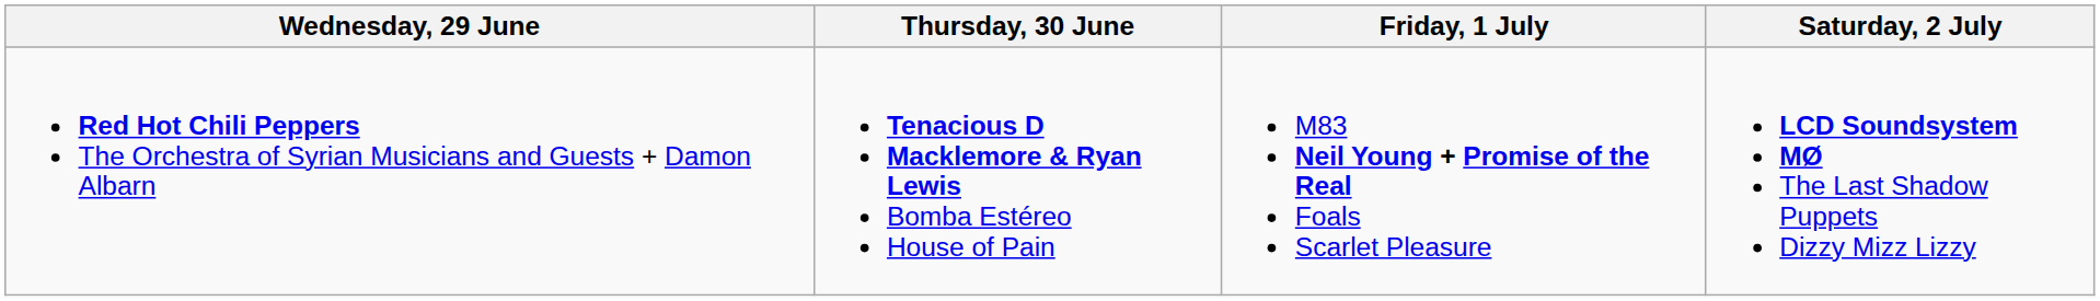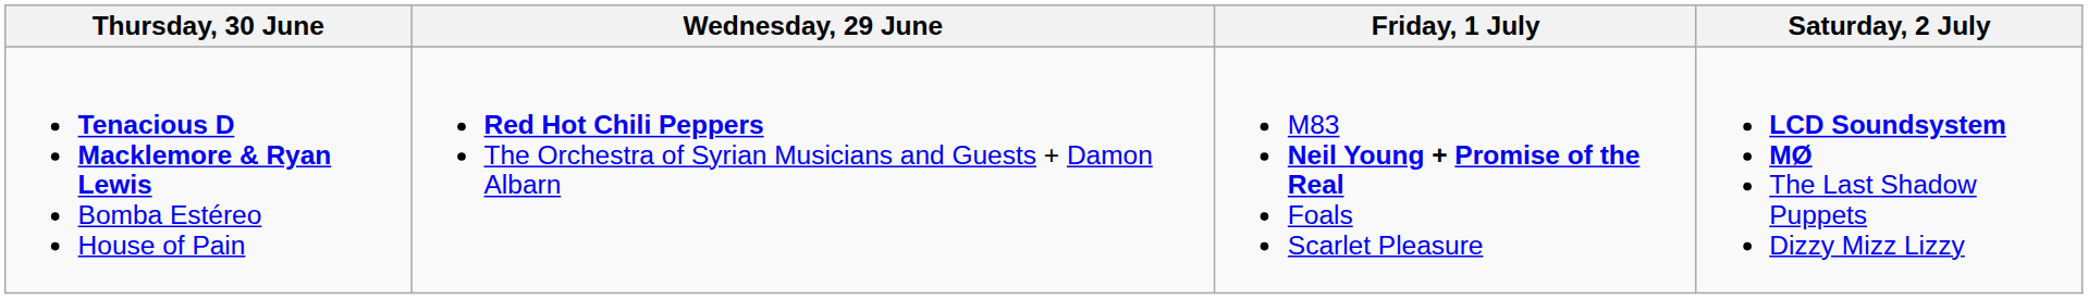columns swapped: Wednesday, 29 June <-> Thursday, 30 June
